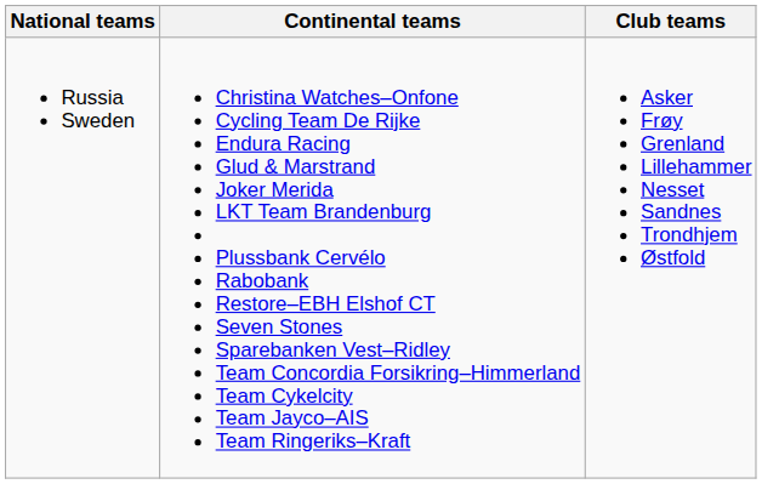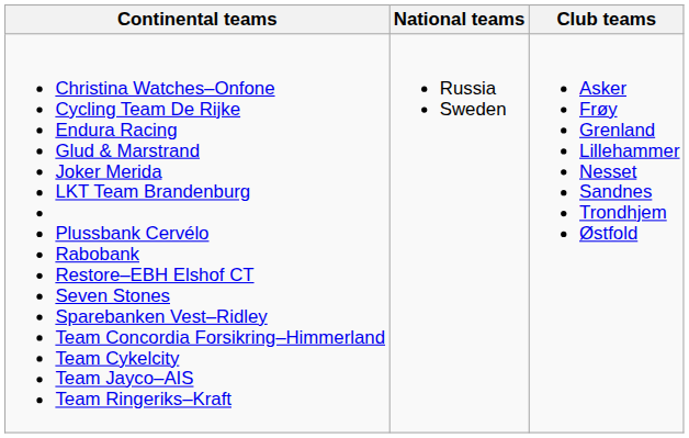columns swapped: Continental teams <-> National teams
